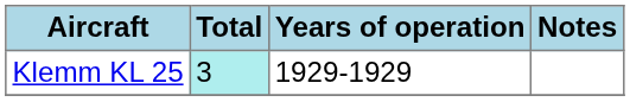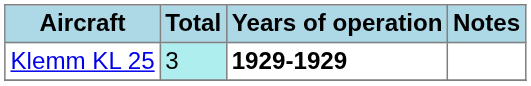Klemm KL 25 | Years of operation: normal -> bold
